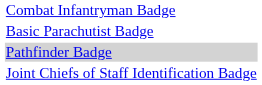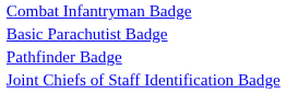row 3 | column 1: lightgrey background -> no background
